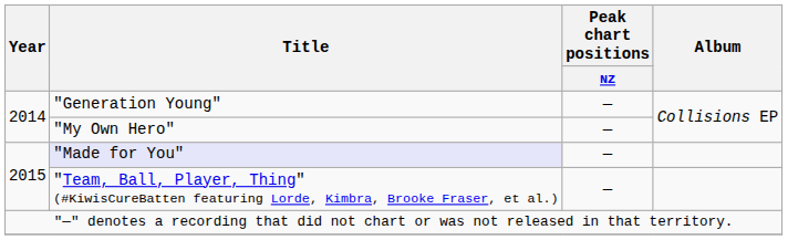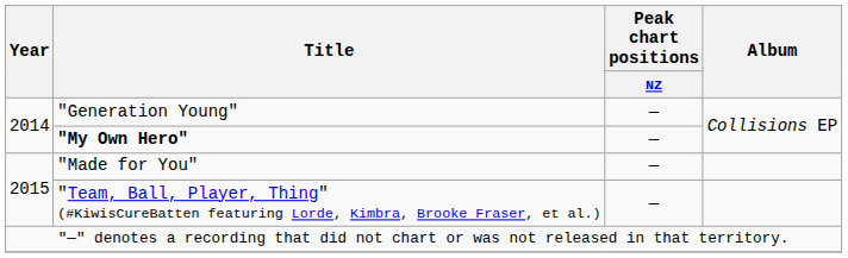"My Own Hero" | Title: normal -> bold
"Made for You" | Title: lavender background -> no background
